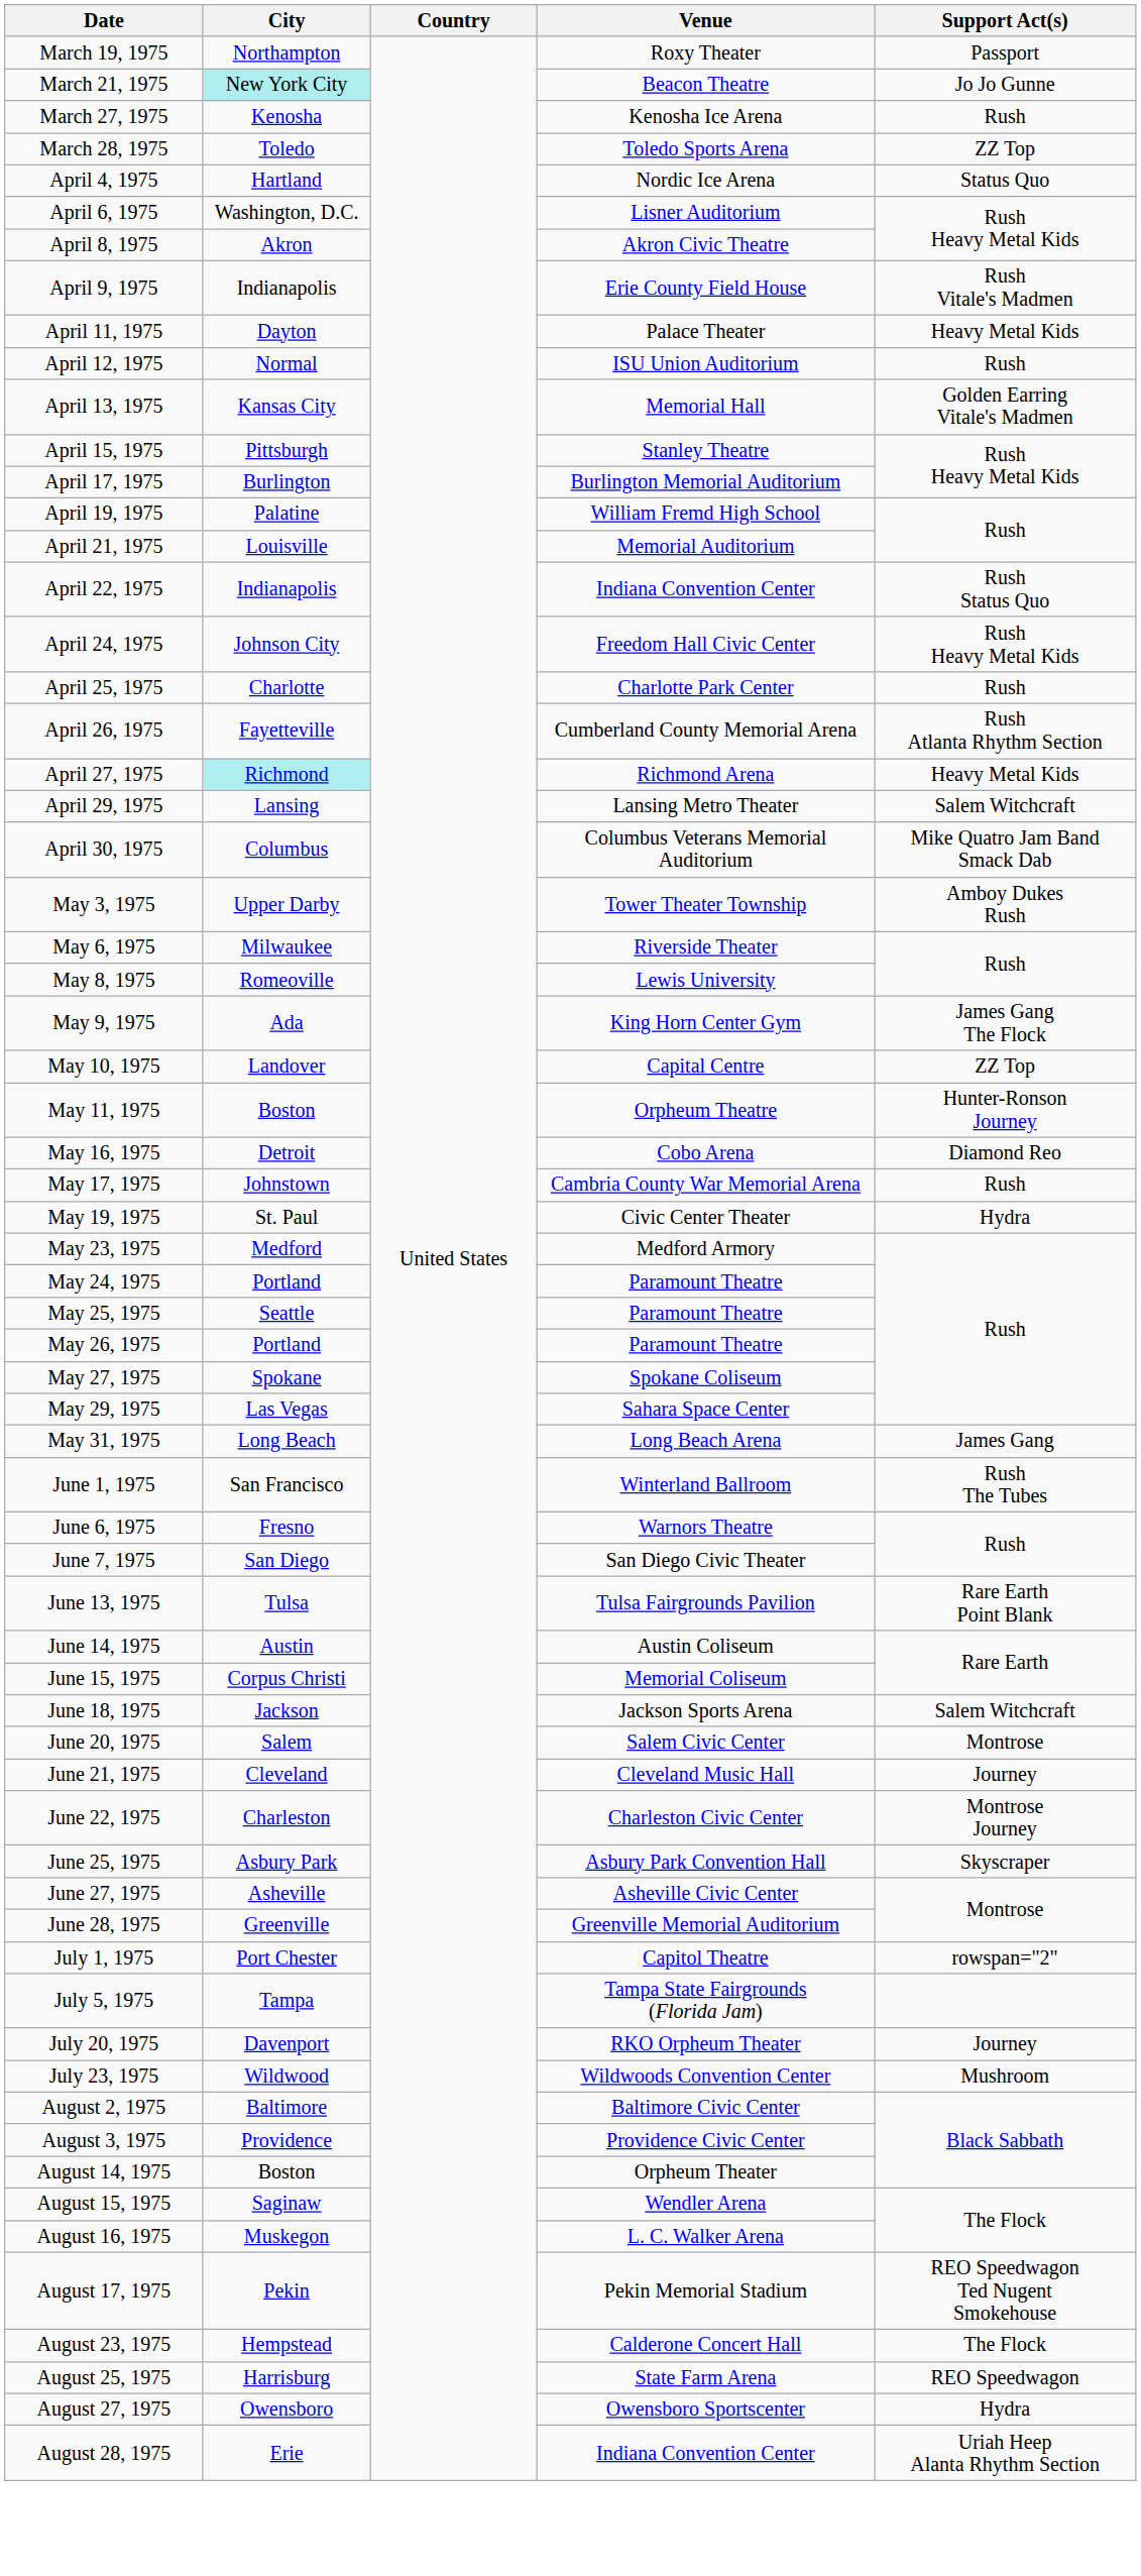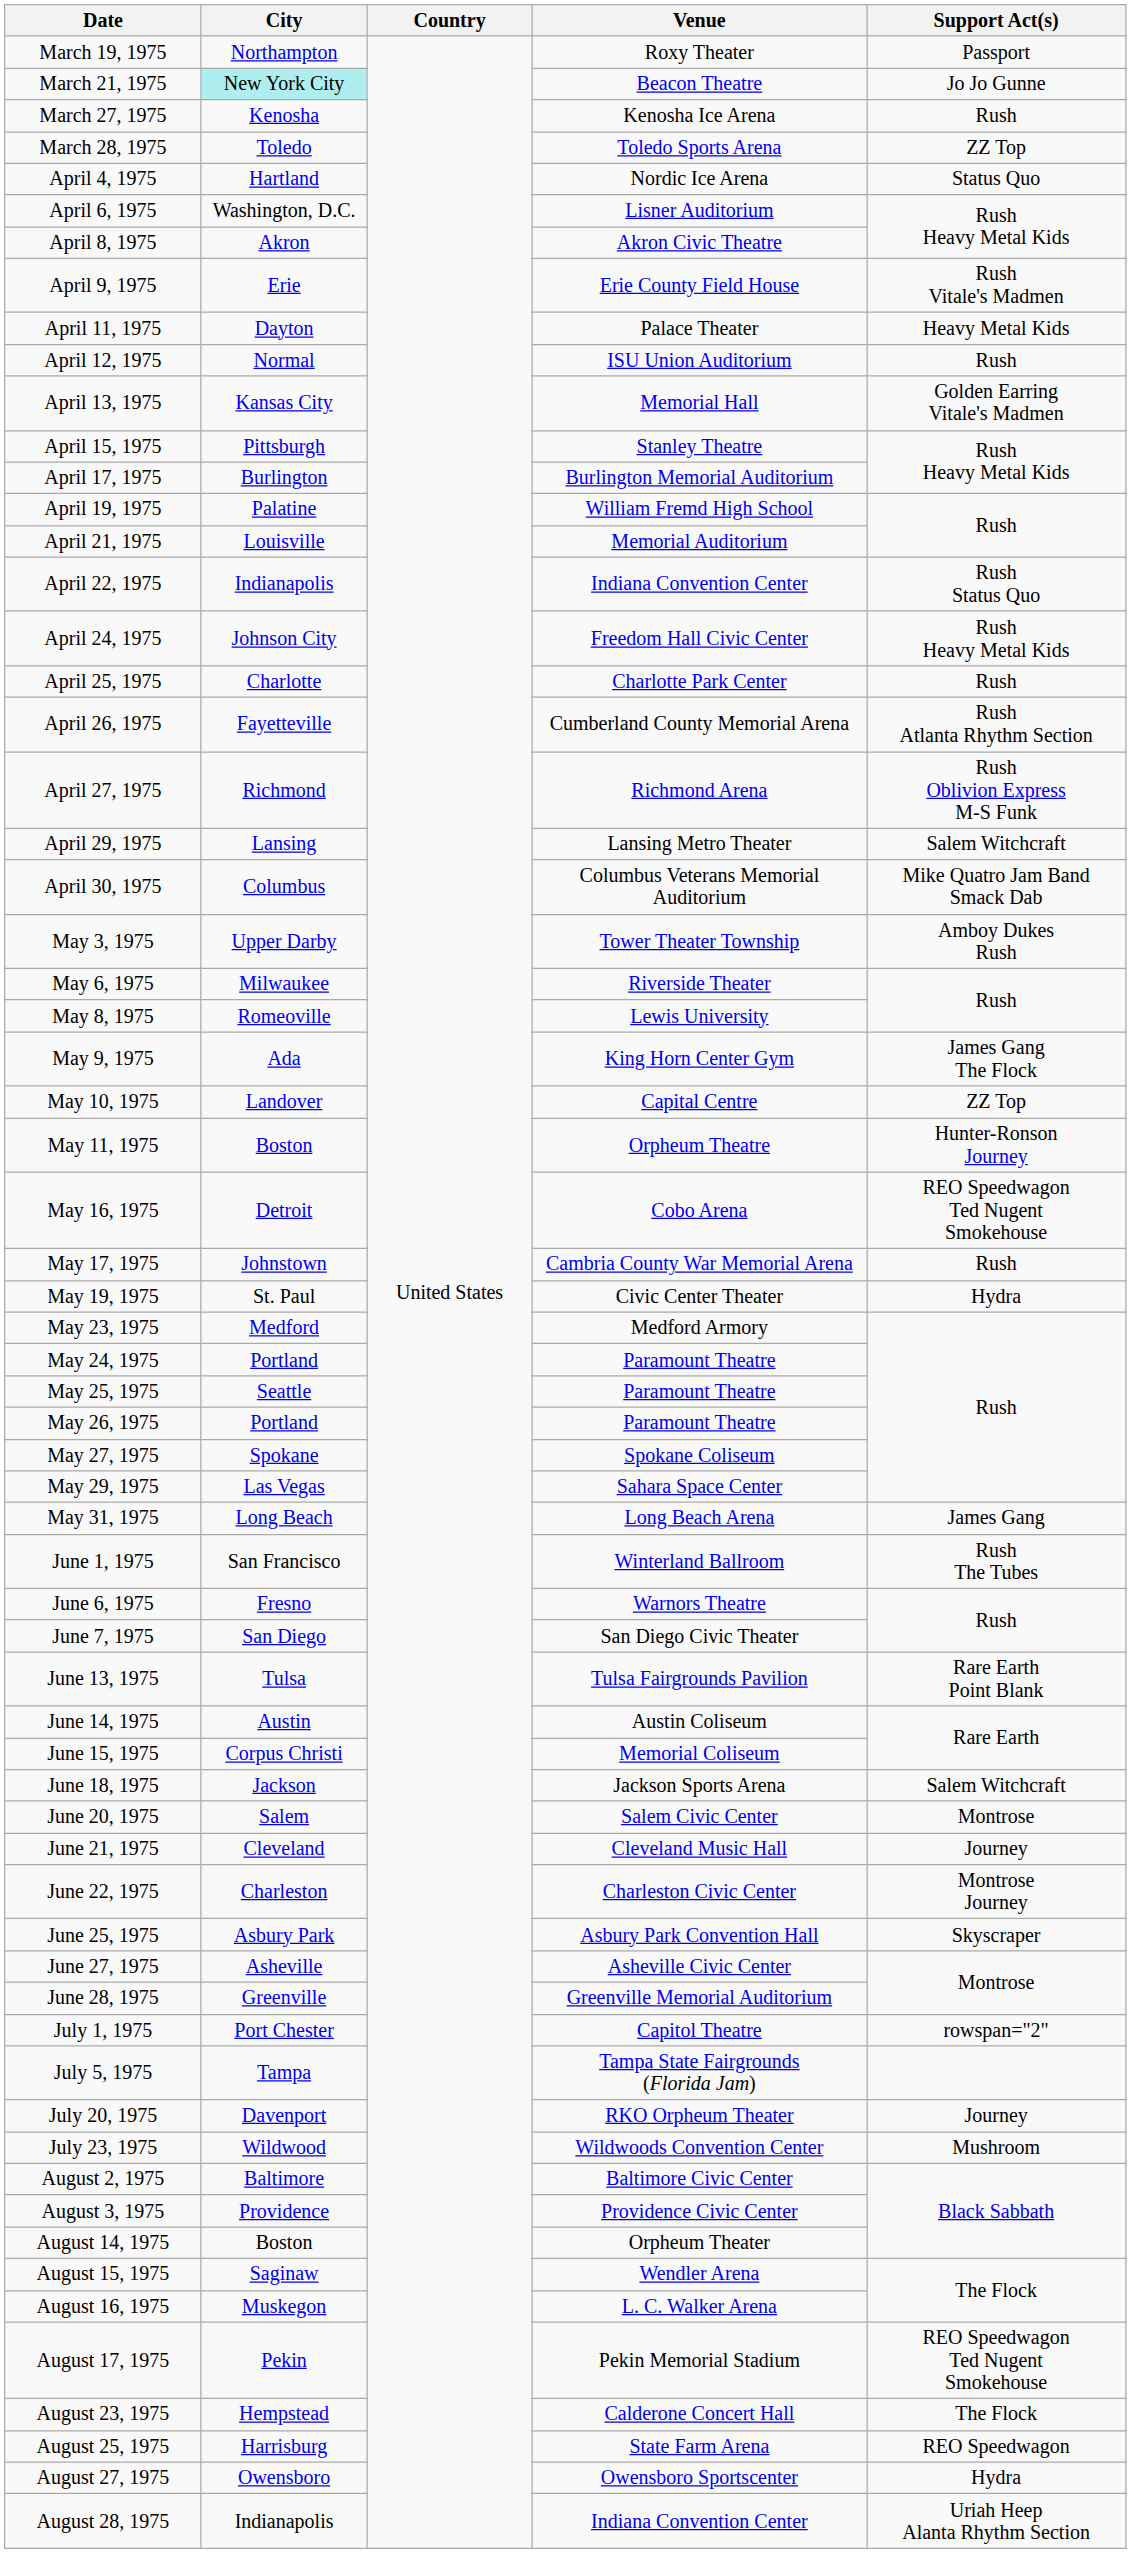April 9, 1975 | City: Indianapolis -> Erie
April 27, 1975 | City: paleturquoise background -> no background
April 27, 1975 | Support Act(s): Heavy Metal Kids -> Rush Oblivion Express M-S Funk
May 16, 1975 | Support Act(s): Diamond Reo -> REO Speedwagon Ted Nugent Smokehouse
August 28, 1975 | City: Erie -> Indianapolis
